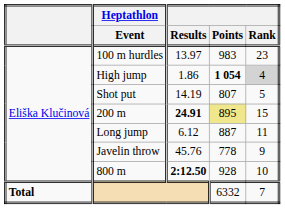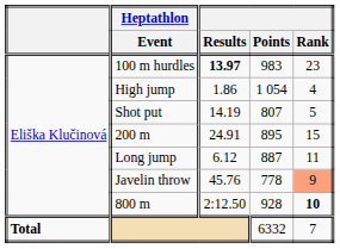100 m hurdles | Results: normal -> bold
High jump | Points: bold -> normal
High jump | Rank: lightgrey background -> no background
200 m | Results: bold -> normal
200 m | Points: khaki background -> no background
Javelin throw | Rank: no background -> lightsalmon background
800 m | Results: bold -> normal
800 m | Rank: normal -> bold
